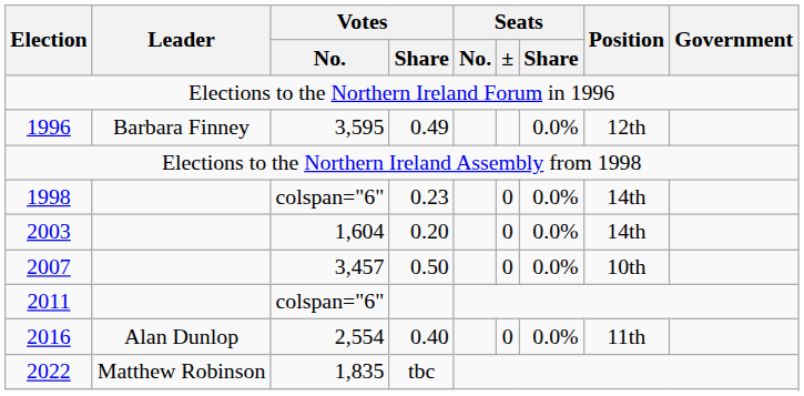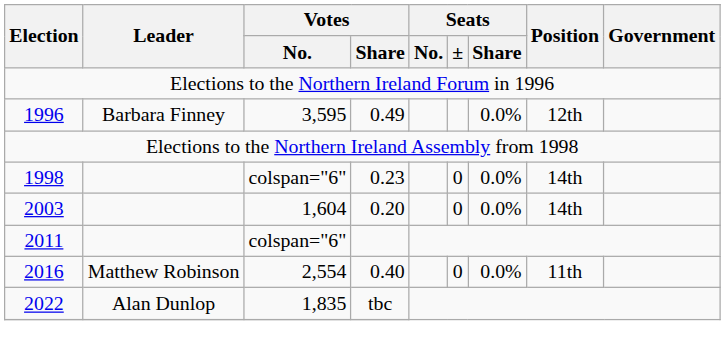- row: 2007 | 3,457 | 0.50 | 0 | 0.0% | 10th
2016 | Leader: Alan Dunlop -> Matthew Robinson
2022 | Leader: Matthew Robinson -> Alan Dunlop
